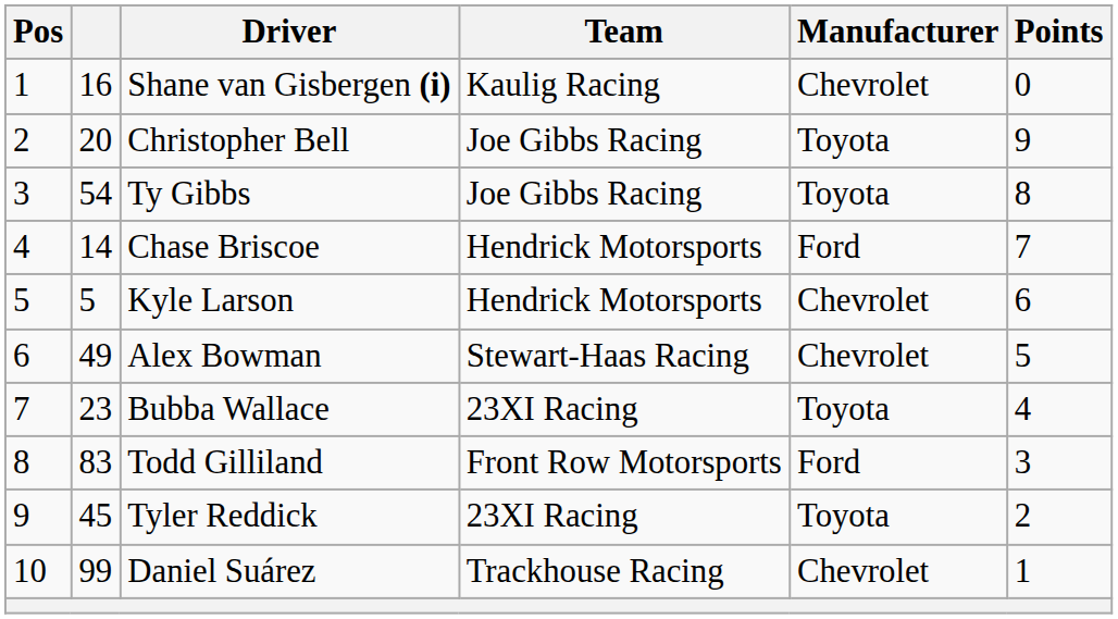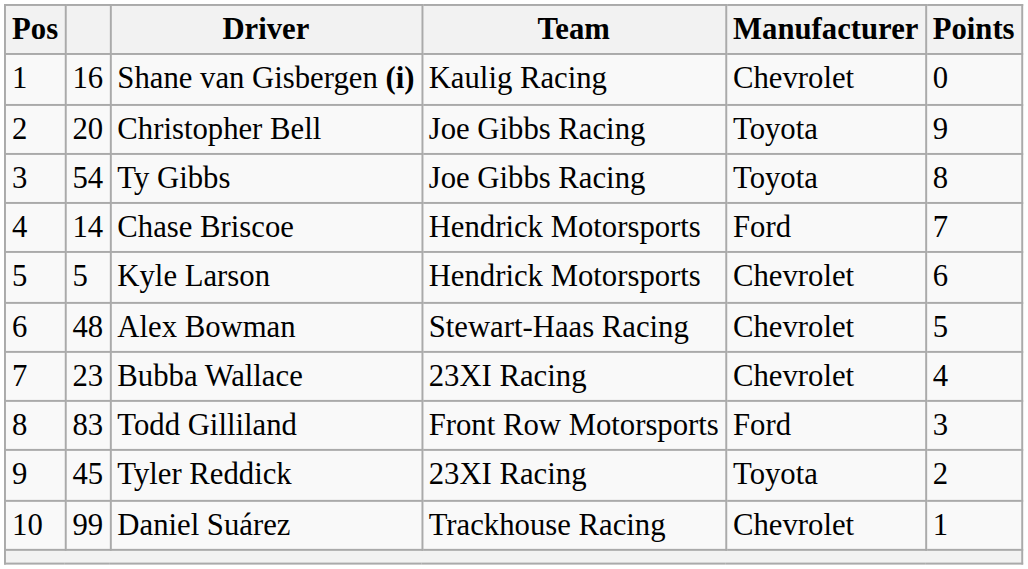Alex Bowman | column 2: 49 -> 48
Bubba Wallace | Manufacturer: Toyota -> Chevrolet
